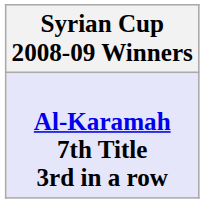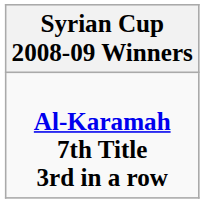row 2 | column 1: lavender background -> no background
